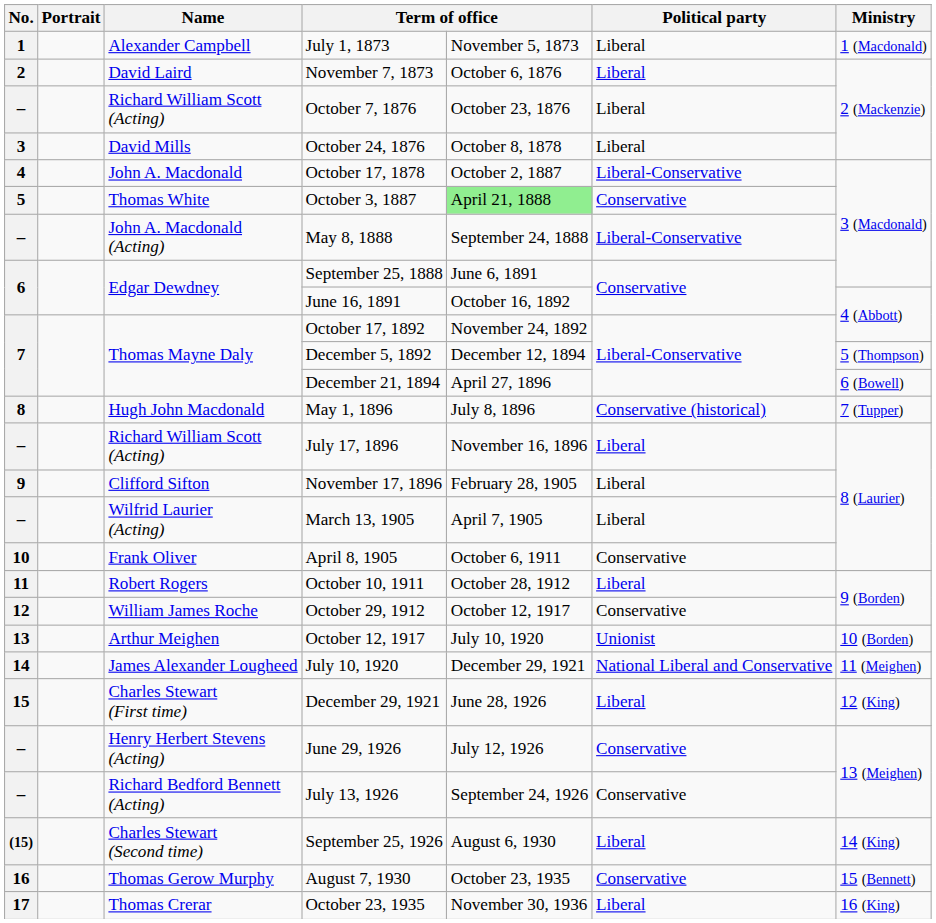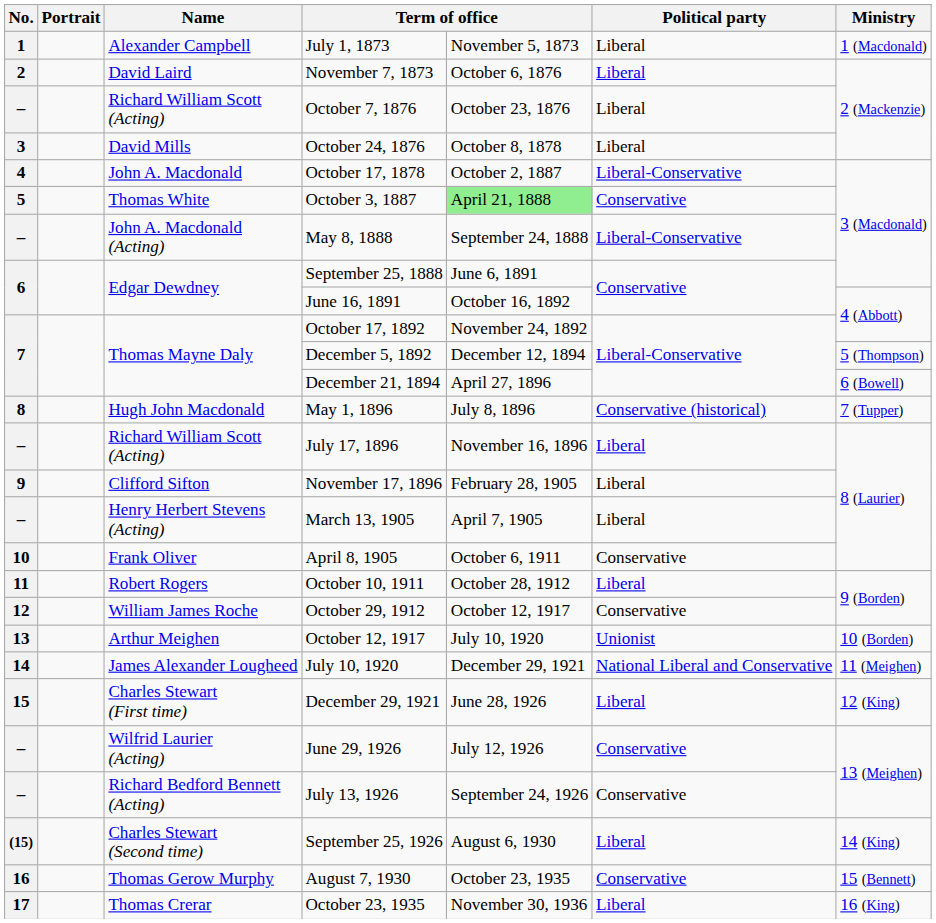March 13, 1905 | Name: Wilfrid Laurier (Acting) -> Henry Herbert Stevens (Acting)
June 29, 1926 | Name: Henry Herbert Stevens (Acting) -> Wilfrid Laurier (Acting)
